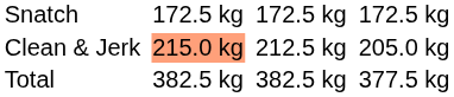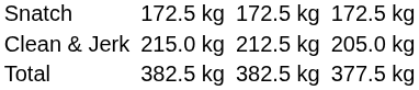Clean & Jerk | column 2: lightsalmon background -> no background
